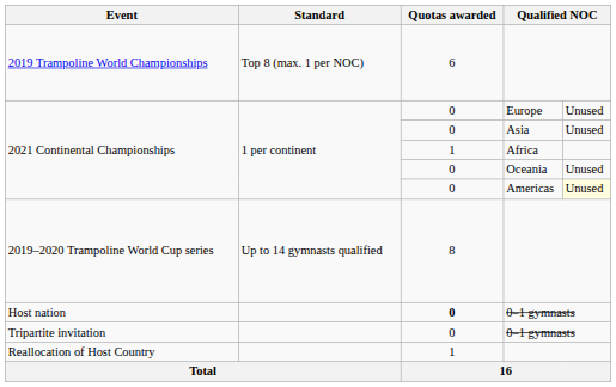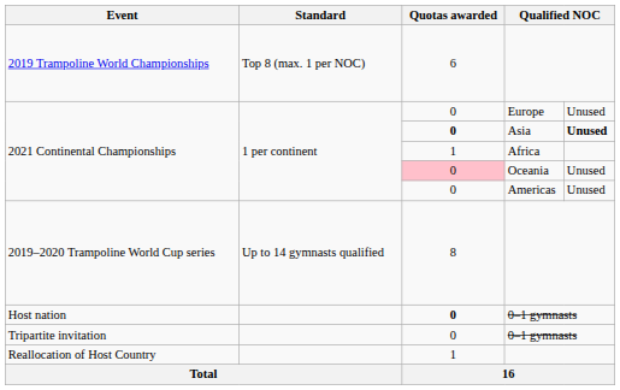Asia | Quotas awarded: normal -> bold
Asia | column 5: normal -> bold
Oceania | Quotas awarded: no background -> pink background
Americas | column 5: lightyellow background -> no background
